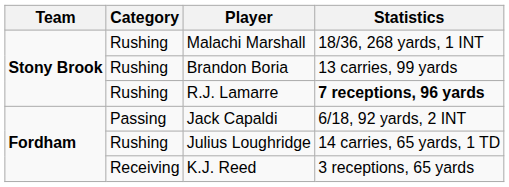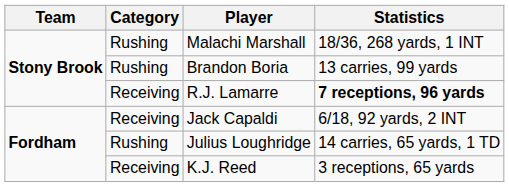R.J. Lamarre | Category: Rushing -> Receiving
Jack Capaldi | Category: Passing -> Receiving
